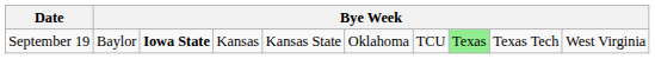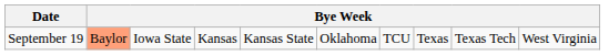September 19 | column 2: no background -> lightsalmon background
September 19 | column 3: bold -> normal
September 19 | column 8: lightgreen background -> no background
